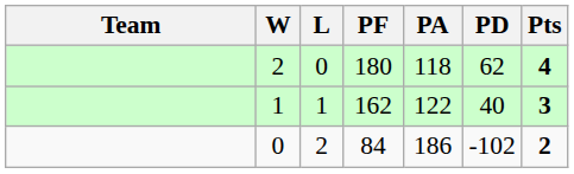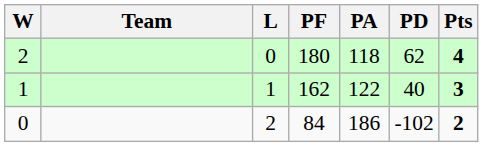columns swapped: Team <-> W
